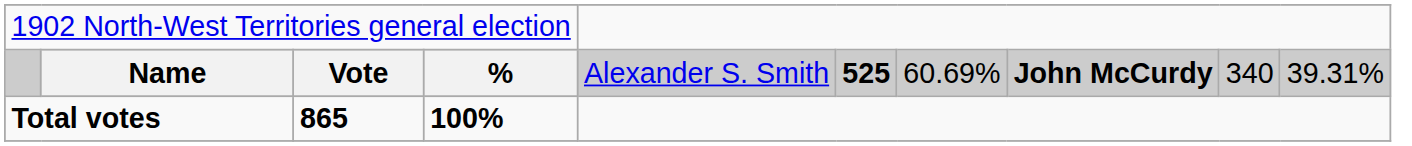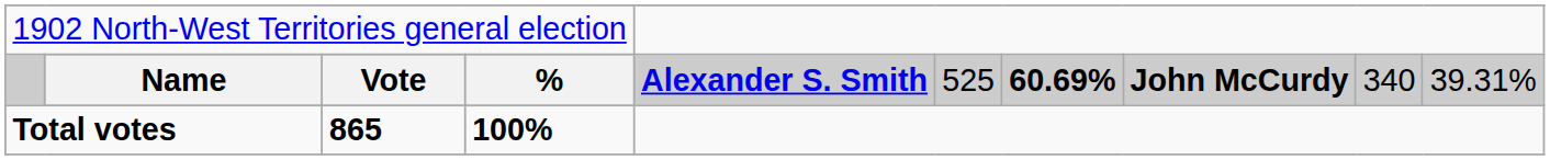row 2 | column 5: normal -> bold
row 2 | column 6: bold -> normal
row 2 | column 7: normal -> bold
